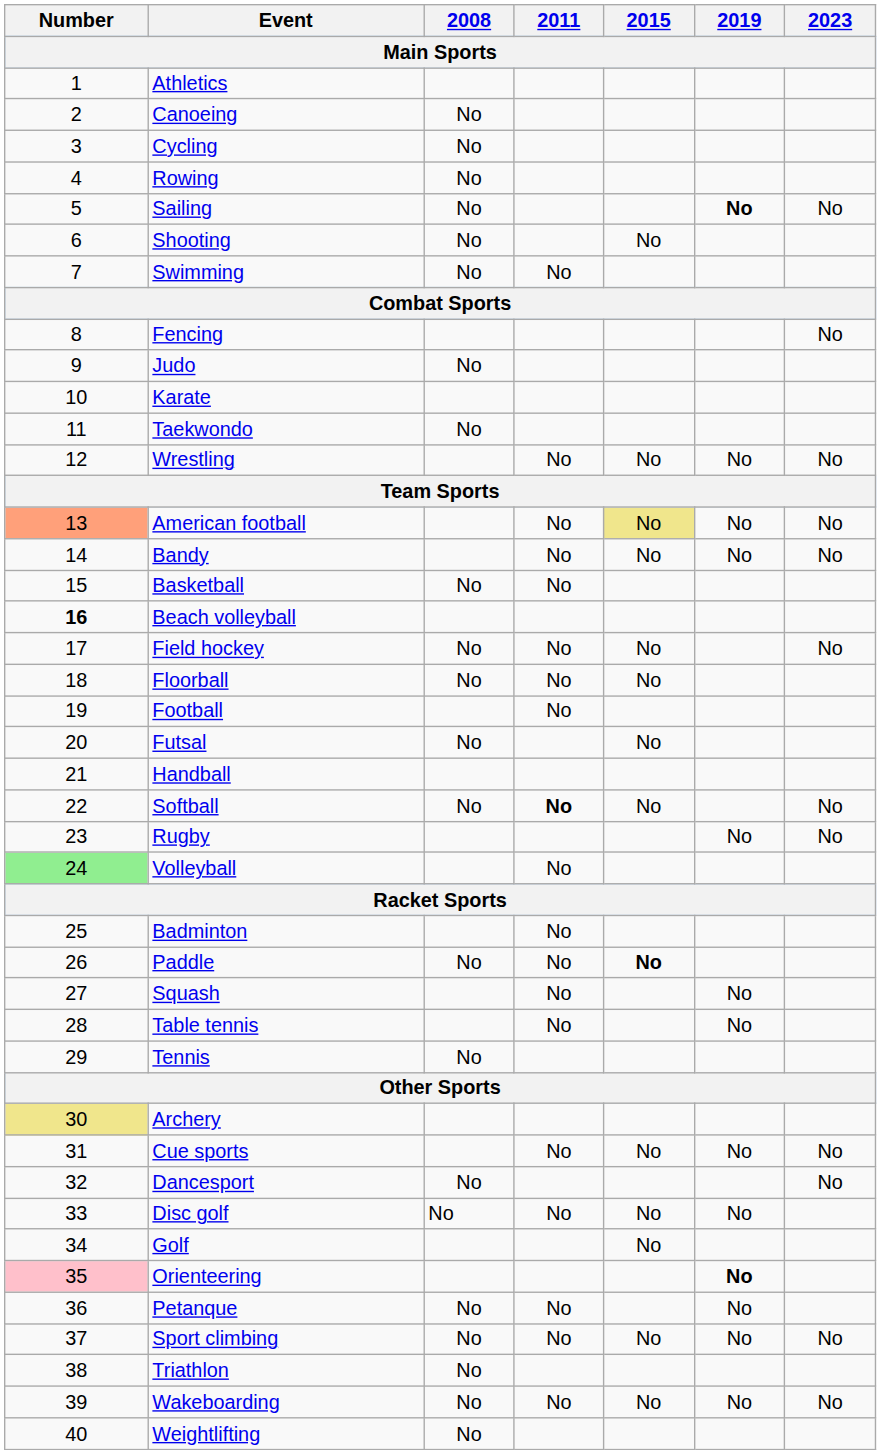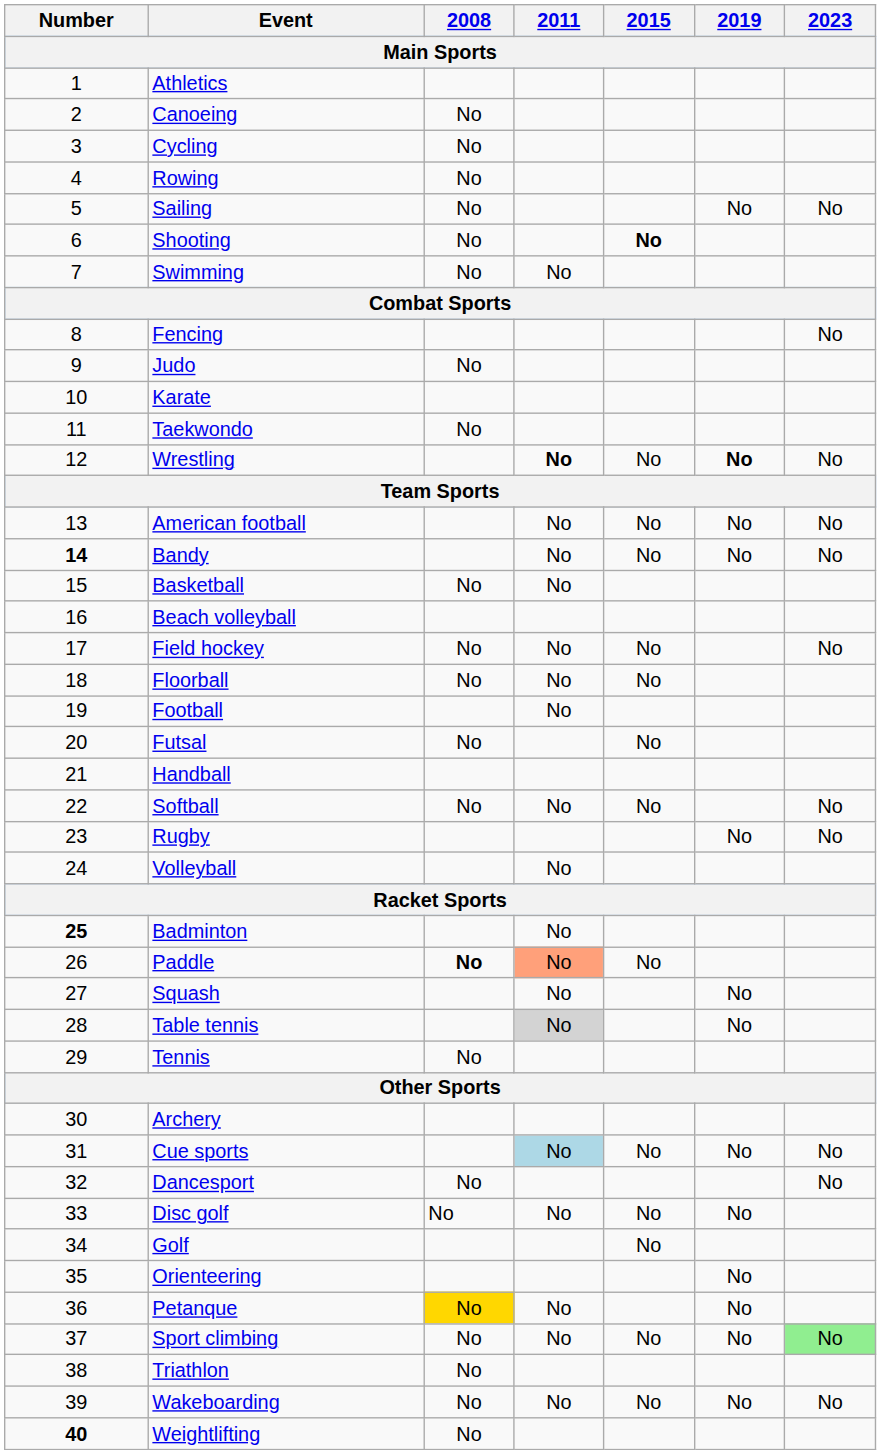Sailing | 2019: bold -> normal
Shooting | 2015: normal -> bold
Wrestling | 2011: normal -> bold
Wrestling | 2019: normal -> bold
American football | Number: lightsalmon background -> no background
American football | 2015: khaki background -> no background
Bandy | Number: normal -> bold
Beach volleyball | Number: bold -> normal
Softball | 2011: bold -> normal
Volleyball | Number: lightgreen background -> no background
Badminton | Number: normal -> bold
Paddle | 2008: normal -> bold
Paddle | 2011: no background -> lightsalmon background
Paddle | 2015: bold -> normal
Table tennis | 2011: no background -> lightgrey background
Archery | Number: khaki background -> no background
Cue sports | 2011: no background -> lightblue background
Orienteering | Number: pink background -> no background
Orienteering | 2019: bold -> normal
Petanque | 2008: no background -> gold background
Sport climbing | 2023: no background -> lightgreen background
Weightlifting | Number: normal -> bold
